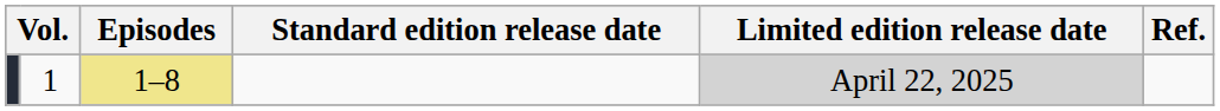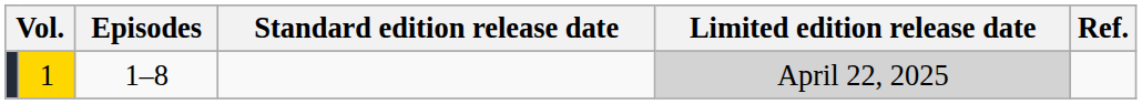row 2 | column 2: no background -> gold background
row 2 | Episodes: khaki background -> no background
